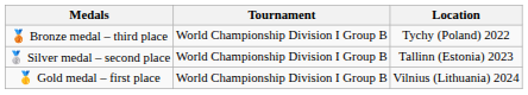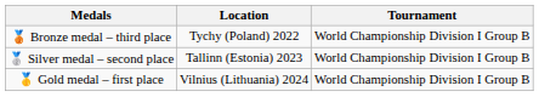columns swapped: Tournament <-> Location
